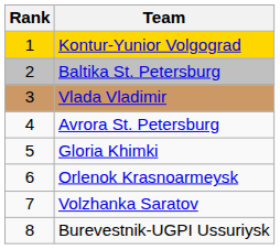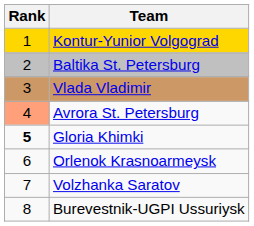Avrora St. Petersburg | Rank: no background -> lightsalmon background
Gloria Khimki | Rank: normal -> bold
